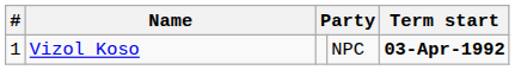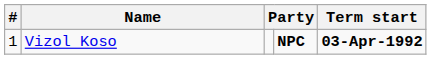Vizol Koso | column 4: normal -> bold
